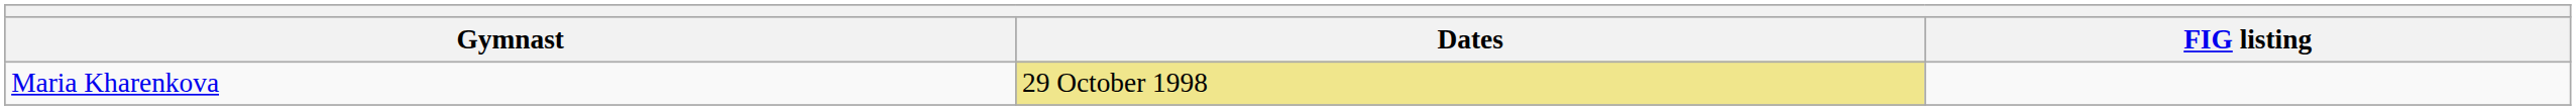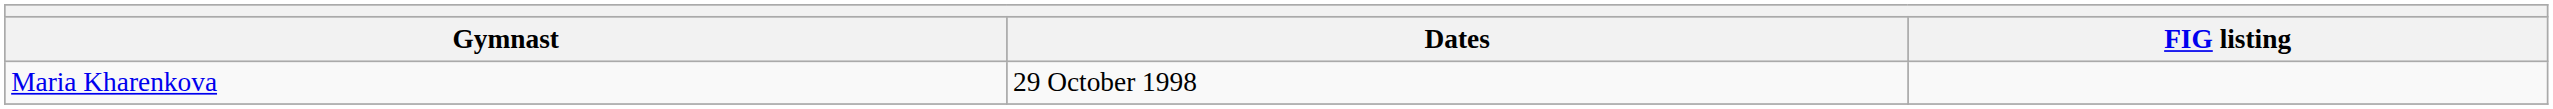Maria Kharenkova | Dates: khaki background -> no background
